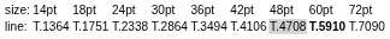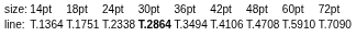line: | column 5: normal -> bold
line: | column 8: lightgrey background -> no background
line: | column 9: bold -> normal
